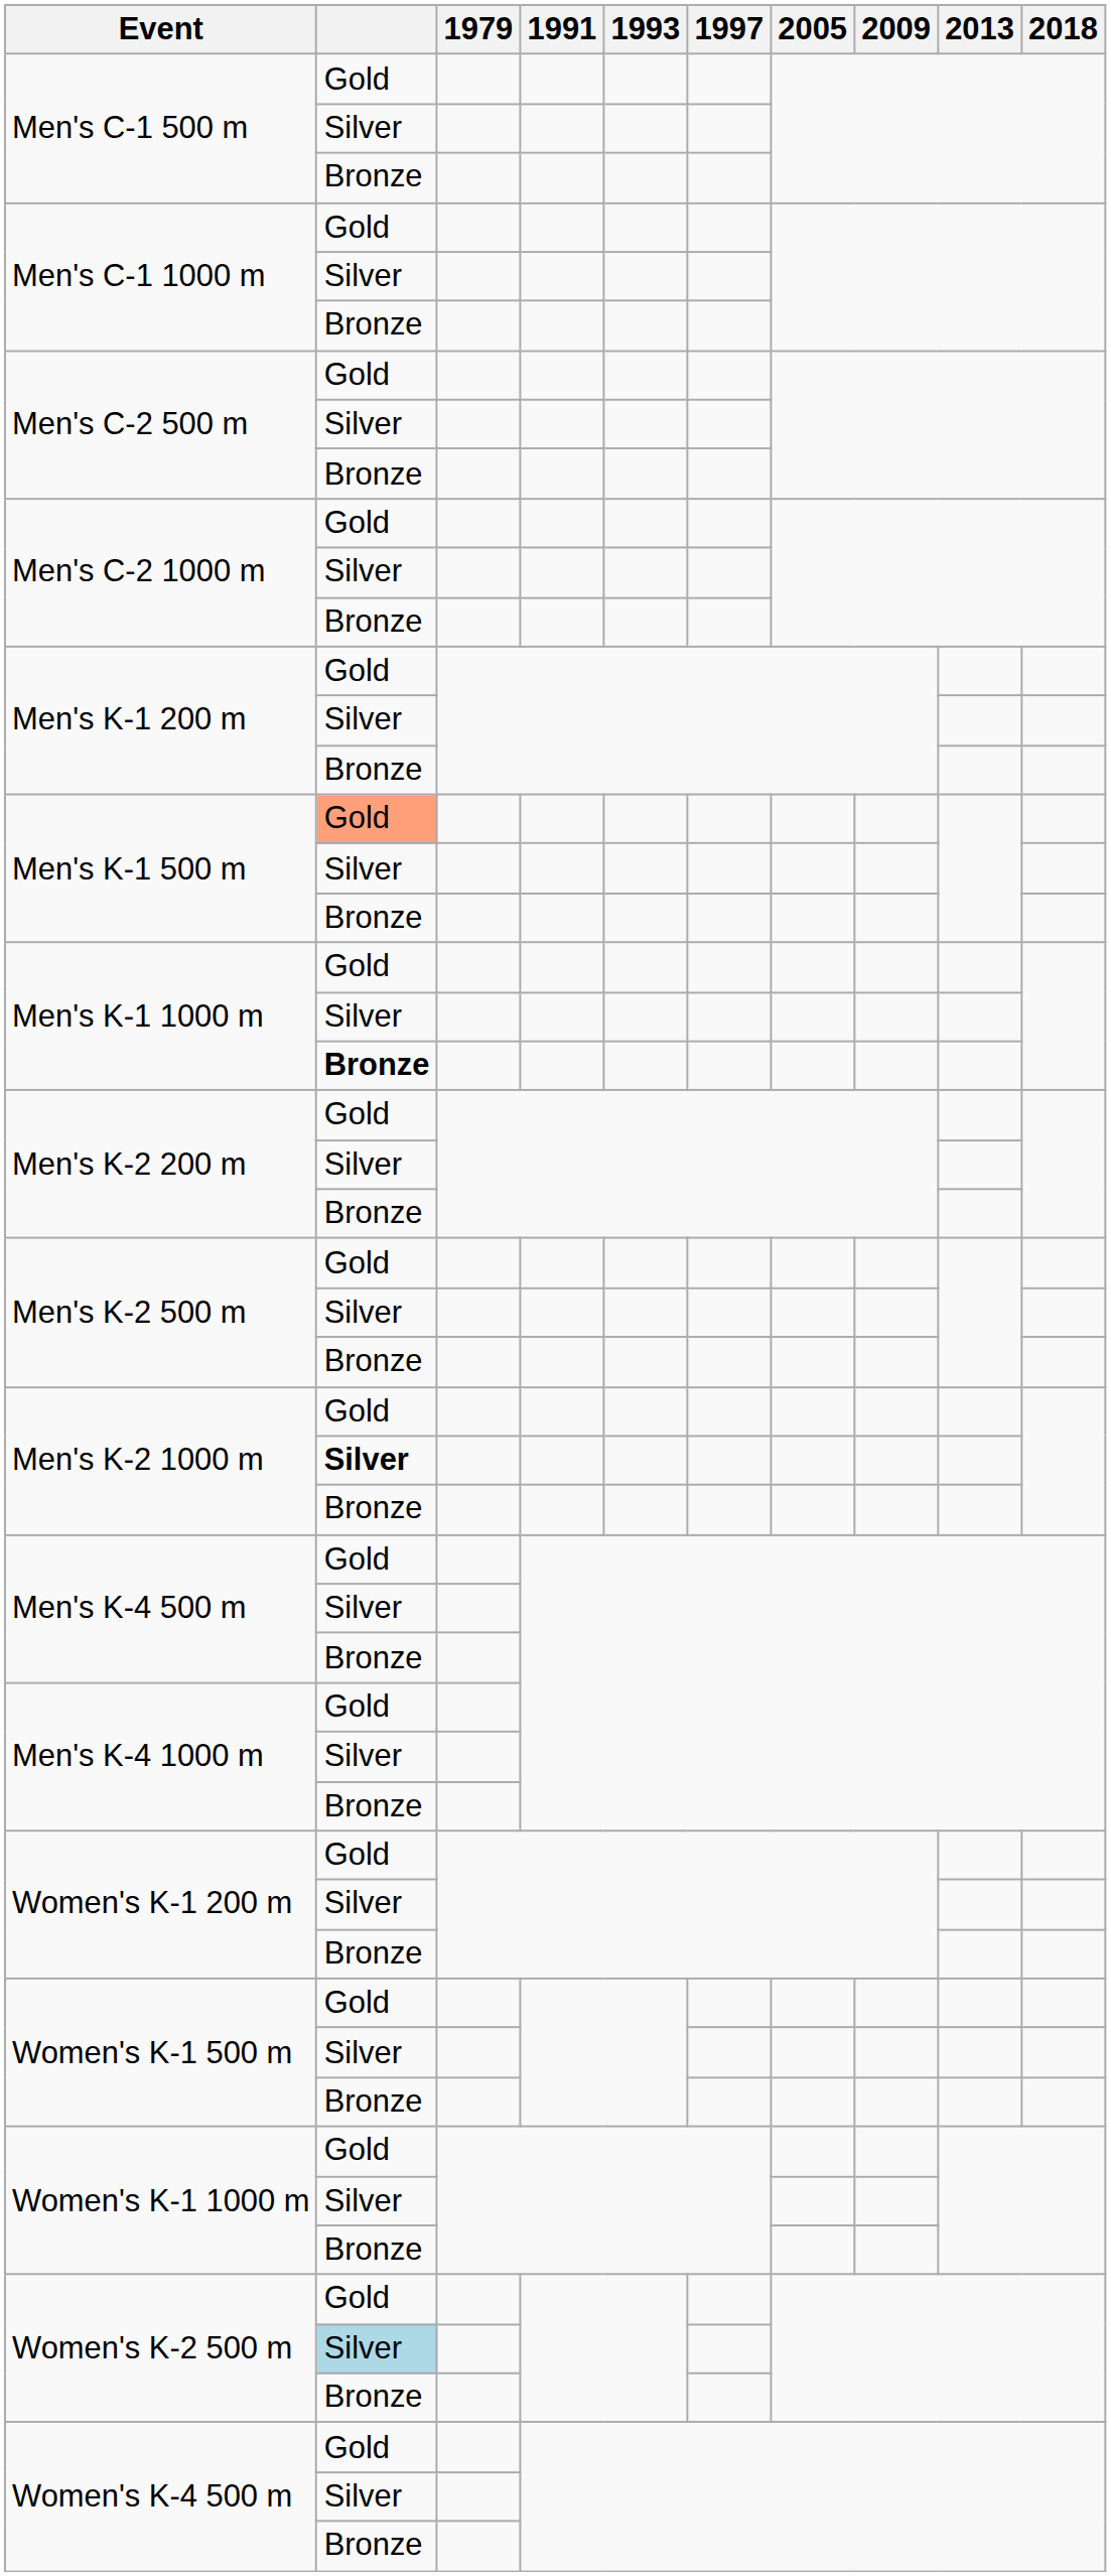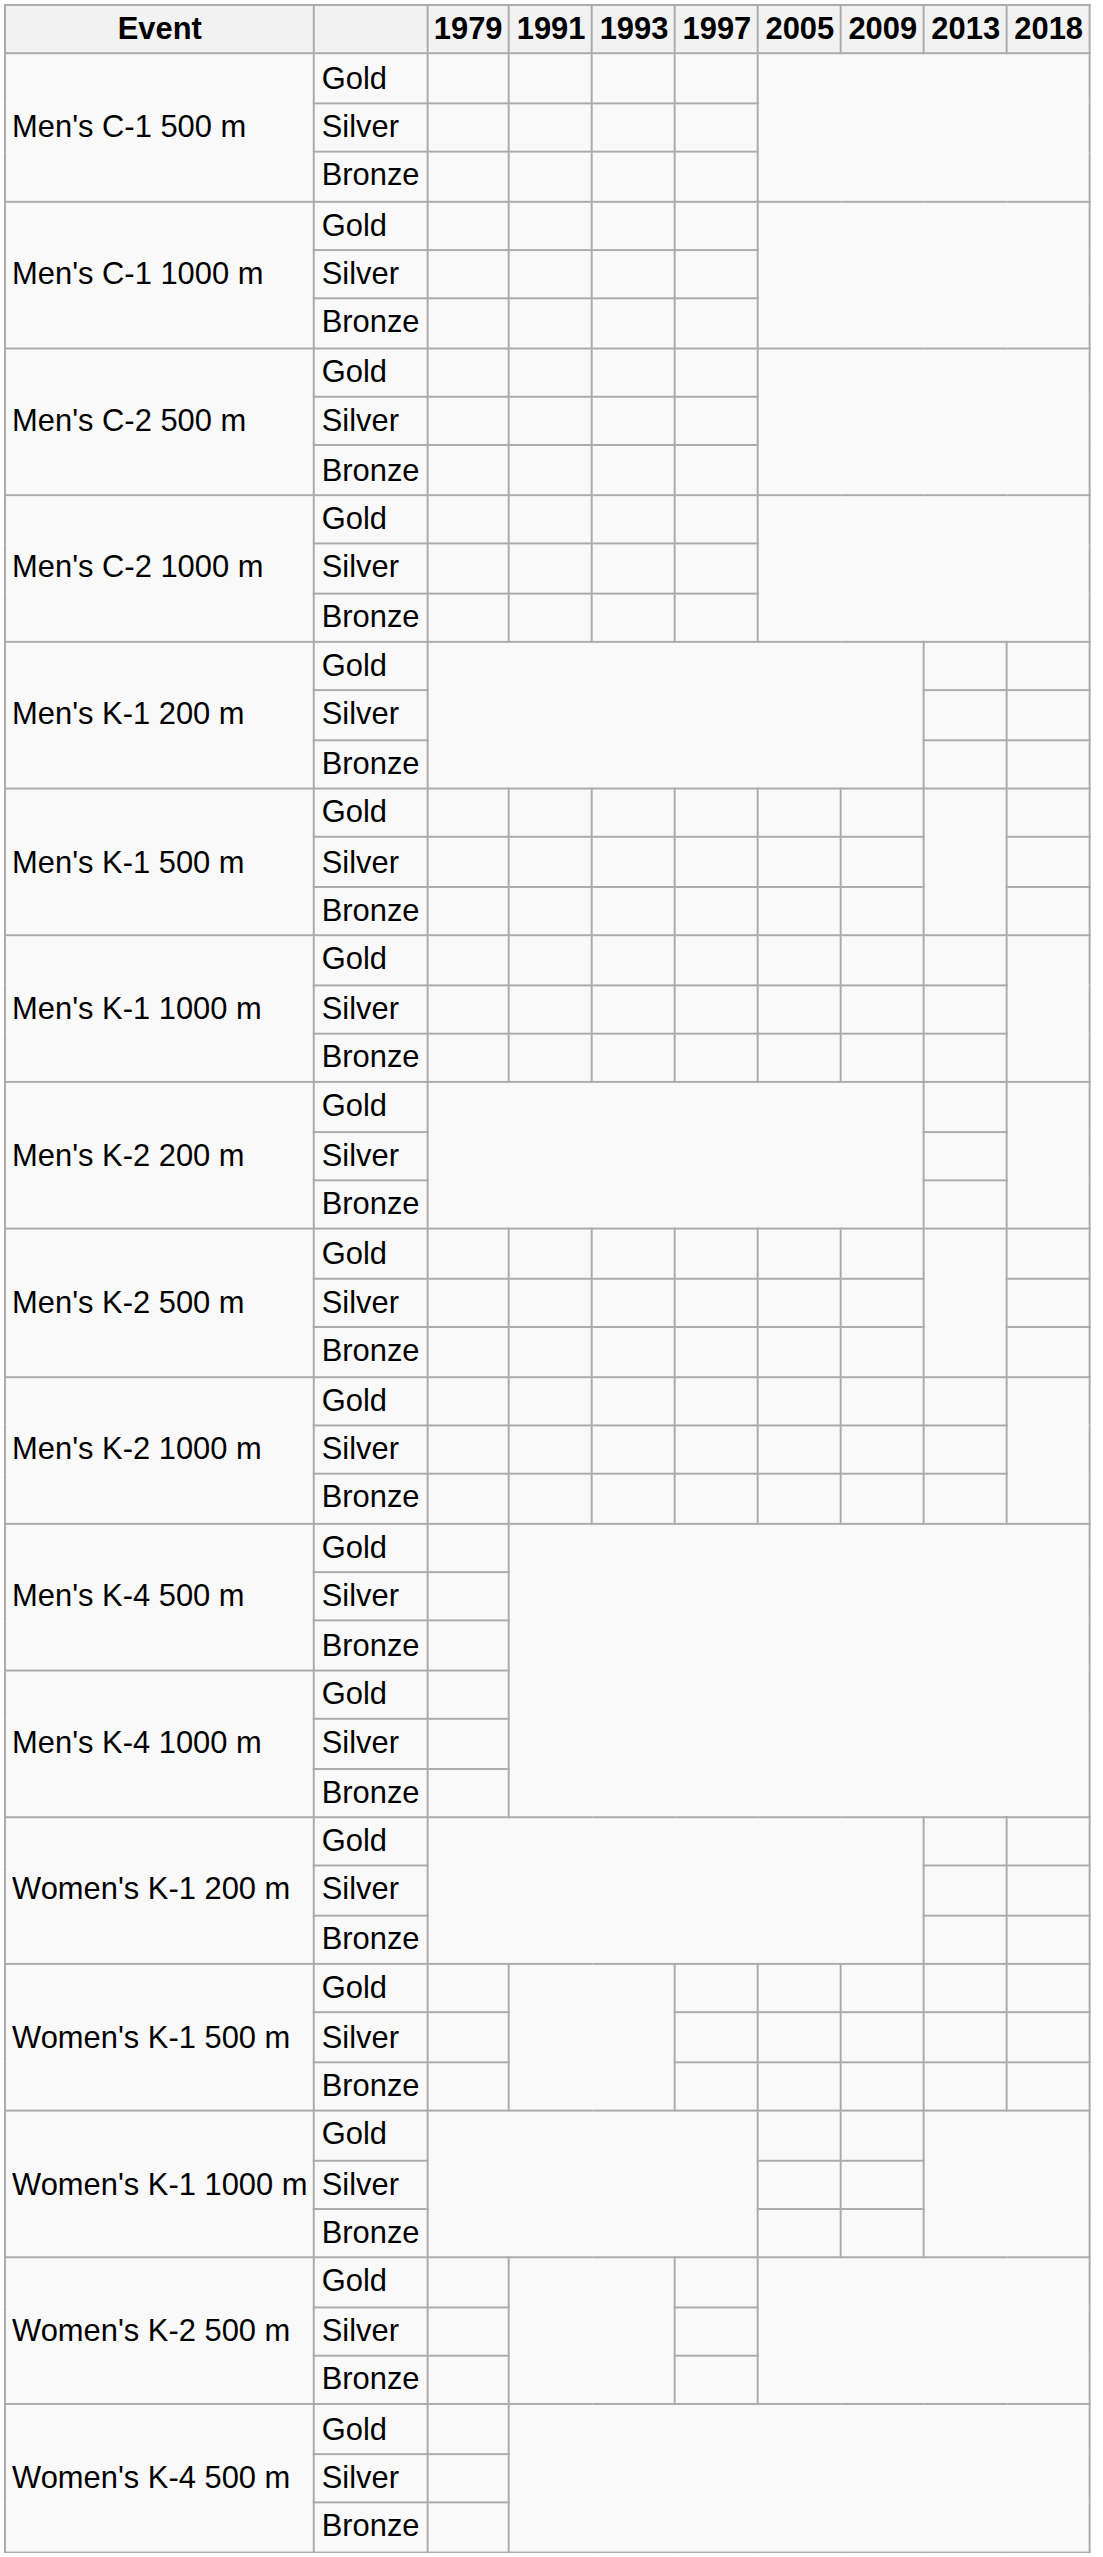Men's K-1 500 m / Gold | column 2: lightsalmon background -> no background
Men's K-1 1000 m / Bronze | column 2: bold -> normal
Men's K-2 1000 m / Silver | column 2: bold -> normal
Women's K-2 500 m / Silver | column 2: lightblue background -> no background
